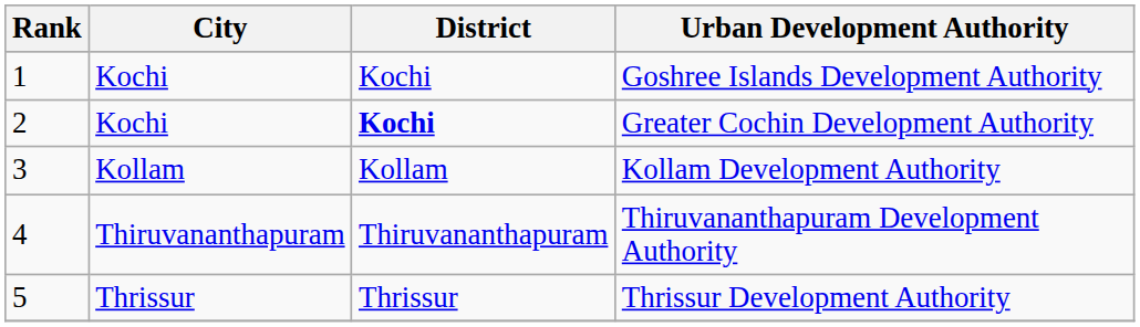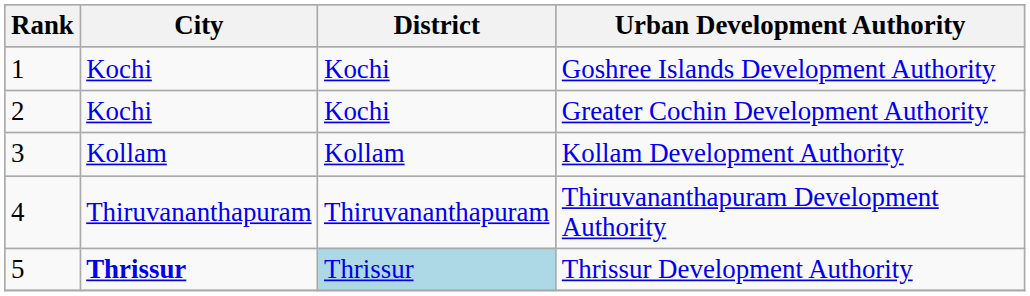Greater Cochin Development Authority | District: bold -> normal
Thrissur Development Authority | City: normal -> bold
Thrissur Development Authority | District: no background -> lightblue background
